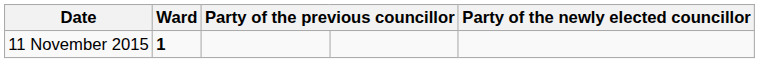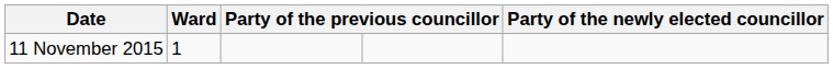11 November 2015 | Ward: bold -> normal
